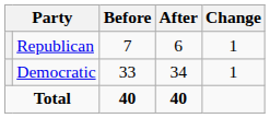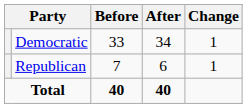rows swapped: Democratic <-> Republican
